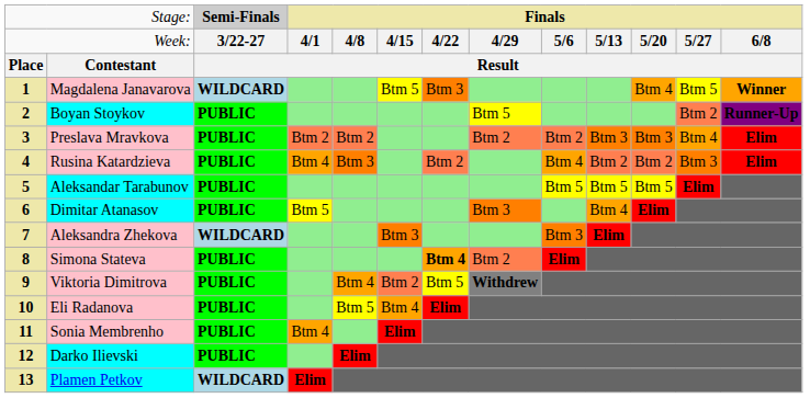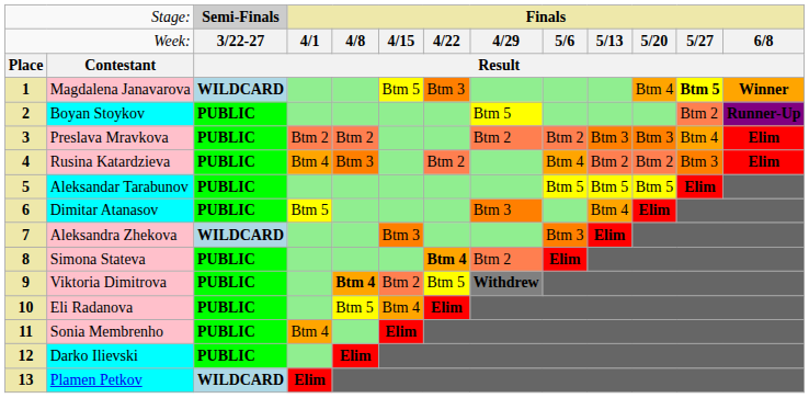Magdalena Janavarova | column 12: normal -> bold
Viktoria Dimitrova | column 5: normal -> bold
